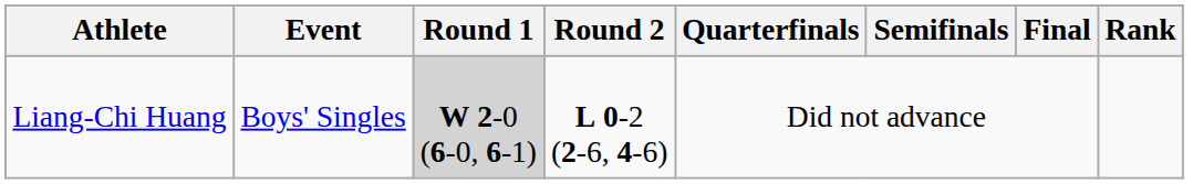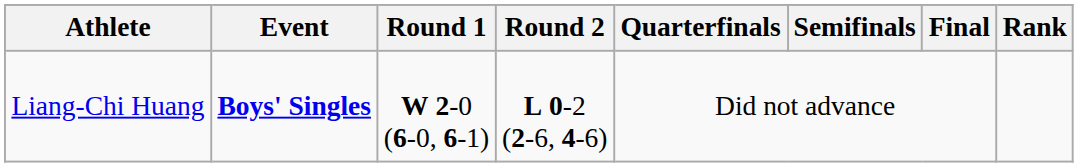Liang-Chi Huang | Event: normal -> bold
Liang-Chi Huang | Round 1: lightgrey background -> no background
